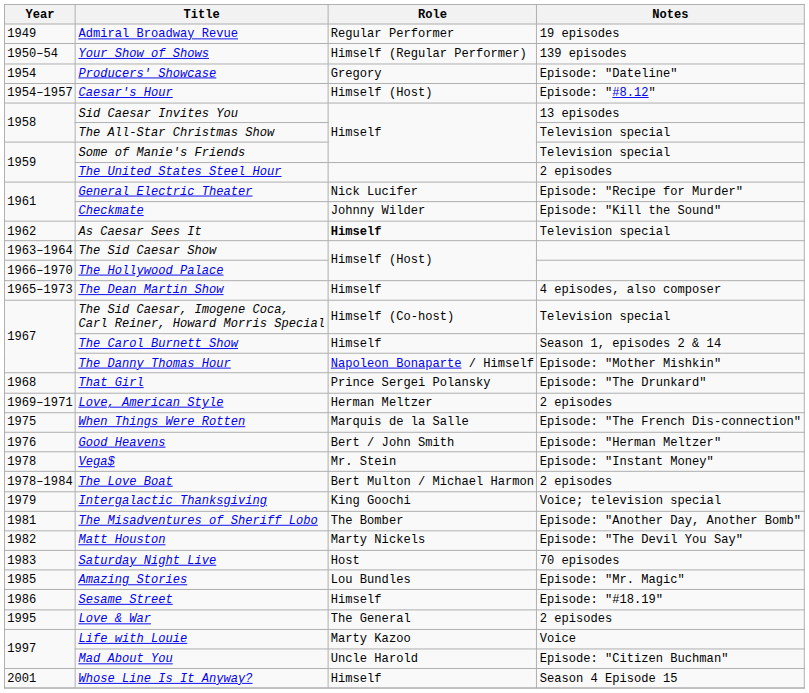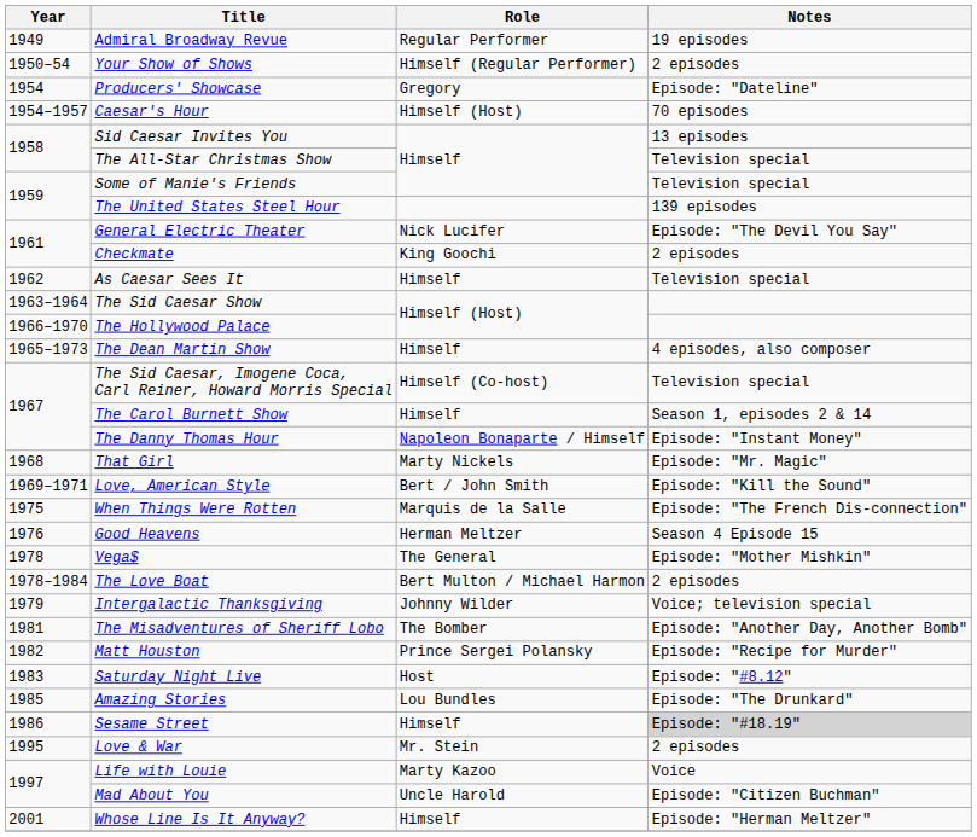Your Show of Shows | Notes: 139 episodes -> 2 episodes
Caesar's Hour | Notes: Episode: "#8.12" -> 70 episodes
The United States Steel Hour | Notes: 2 episodes -> 139 episodes
General Electric Theater | Notes: Episode: "Recipe for Murder" -> Episode: "The Devil You Say"
Checkmate | Role: Johnny Wilder -> King Goochi
Checkmate | Notes: Episode: "Kill the Sound" -> 2 episodes
As Caesar Sees It | Role: bold -> normal
The Danny Thomas Hour | Notes: Episode: "Mother Mishkin" -> Episode: "Instant Money"
That Girl | Role: Prince Sergei Polansky -> Marty Nickels
That Girl | Notes: Episode: "The Drunkard" -> Episode: "Mr. Magic"
Love, American Style | Role: Herman Meltzer -> Bert / John Smith
Love, American Style | Notes: 2 episodes -> Episode: "Kill the Sound"
Good Heavens | Role: Bert / John Smith -> Herman Meltzer
Good Heavens | Notes: Episode: "Herman Meltzer" -> Season 4 Episode 15
Vega$ | Role: Mr. Stein -> The General
Vega$ | Notes: Episode: "Instant Money" -> Episode: "Mother Mishkin"
Intergalactic Thanksgiving | Role: King Goochi -> Johnny Wilder
Matt Houston | Role: Marty Nickels -> Prince Sergei Polansky
Matt Houston | Notes: Episode: "The Devil You Say" -> Episode: "Recipe for Murder"
Saturday Night Live | Notes: 70 episodes -> Episode: "#8.12"
Amazing Stories | Notes: Episode: "Mr. Magic" -> Episode: "The Drunkard"
Sesame Street | Notes: no background -> lightgrey background
Love & War | Role: The General -> Mr. Stein
Whose Line Is It Anyway? | Notes: Season 4 Episode 15 -> Episode: "Herman Meltzer"
